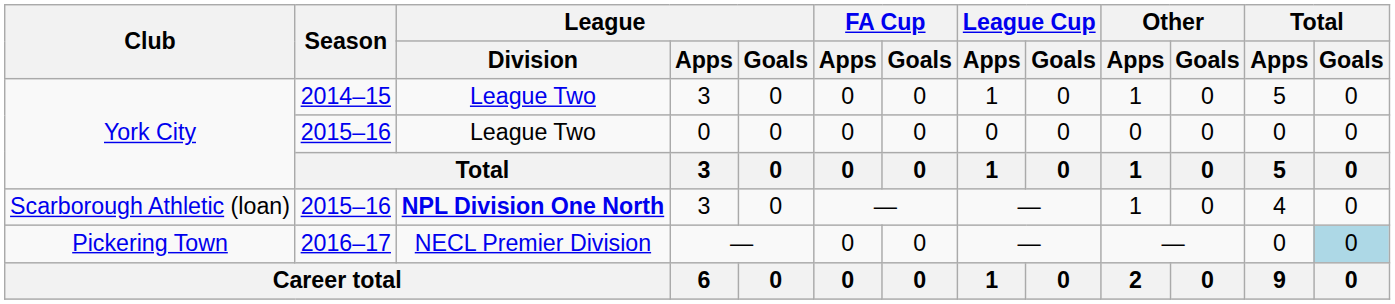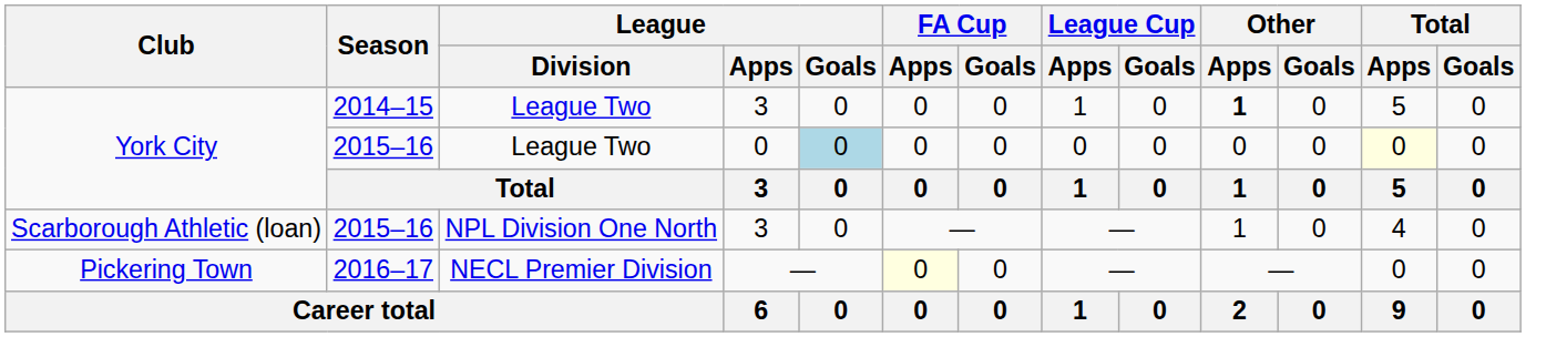York City / 2014–15 | Other / Apps: normal -> bold
York City / 2015–16 | League / Goals: no background -> lightblue background
York City / 2015–16 | Total / Apps: no background -> lightyellow background
Scarborough Athletic (loan) | League / Division: bold -> normal
Pickering Town | FA Cup / Apps: no background -> lightyellow background
Pickering Town | Total / Goals: lightblue background -> no background
